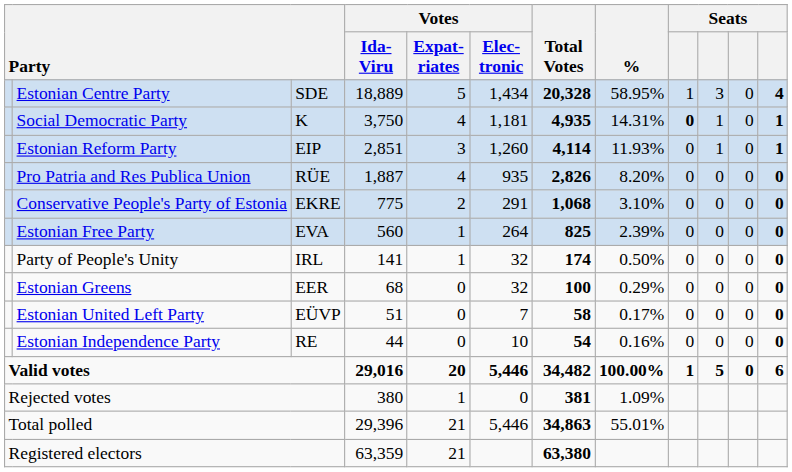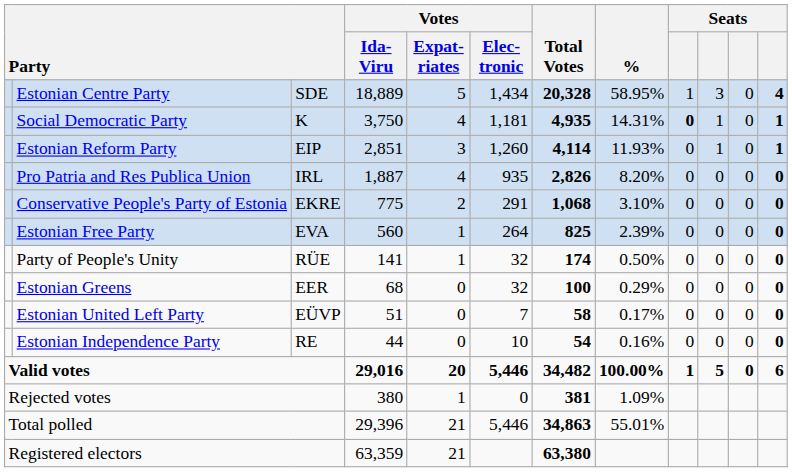Pro Patria and Res Publica Union | column 3: RÜE -> IRL
Party of People's Unity | column 3: IRL -> RÜE
